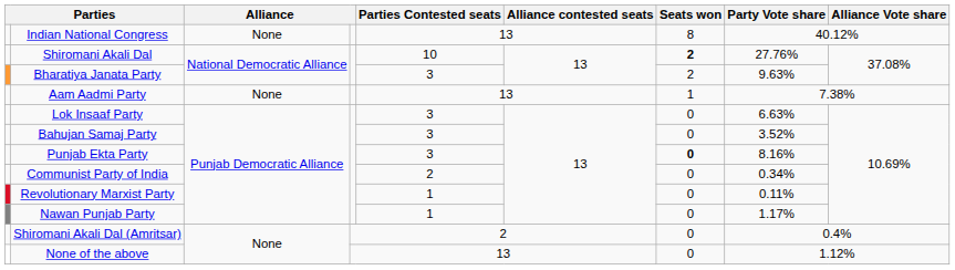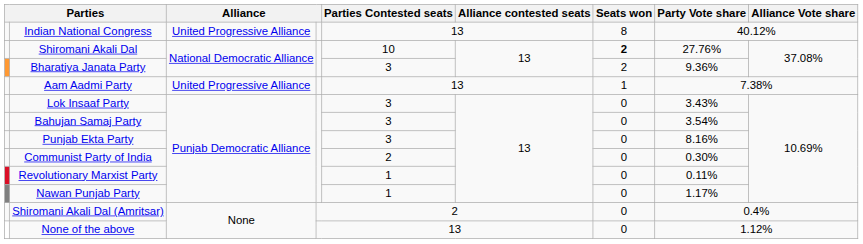Indian National Congress | column 3: None -> United Progressive Alliance
Bharatiya Janata Party | Party Vote share: 9.63% -> 9.36%
Aam Aadmi Party | column 3: None -> United Progressive Alliance
Lok Insaaf Party | Party Vote share: 6.63% -> 3.43%
Bahujan Samaj Party | Party Vote share: 3.52% -> 3.54%
Punjab Ekta Party | Seats won: bold -> normal
Communist Party of India | Party Vote share: 0.34% -> 0.30%
